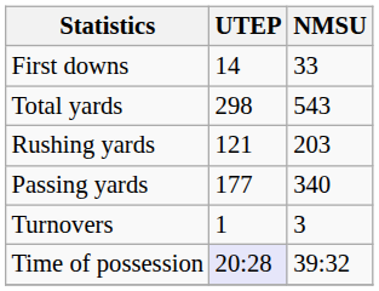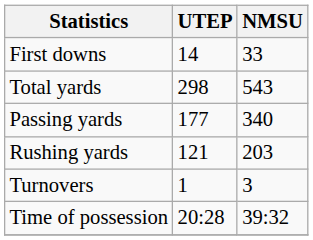rows swapped: Rushing yards <-> Passing yards
Time of possession | UTEP: lavender background -> no background
